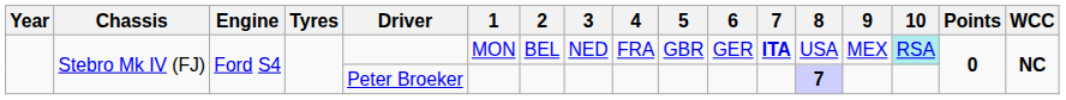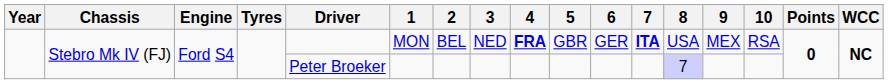row 2 | 4: normal -> bold
row 2 | 10: paleturquoise background -> no background
row 3 | 8: bold -> normal
